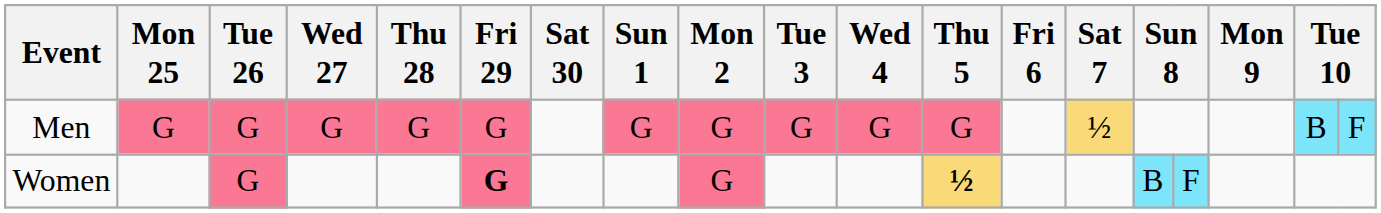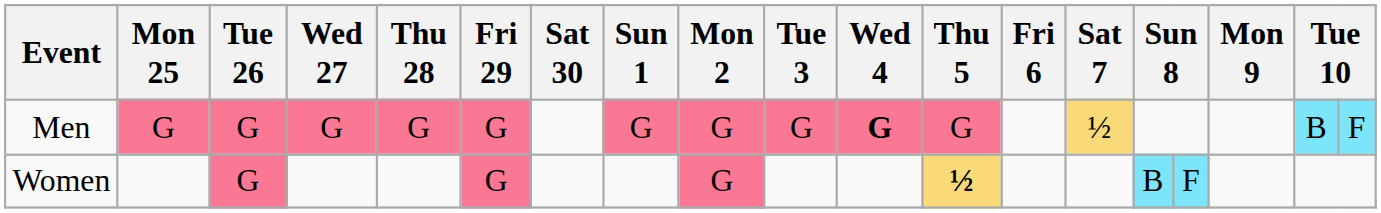Men | Wed 4: normal -> bold
Women | Fri 29: bold -> normal
